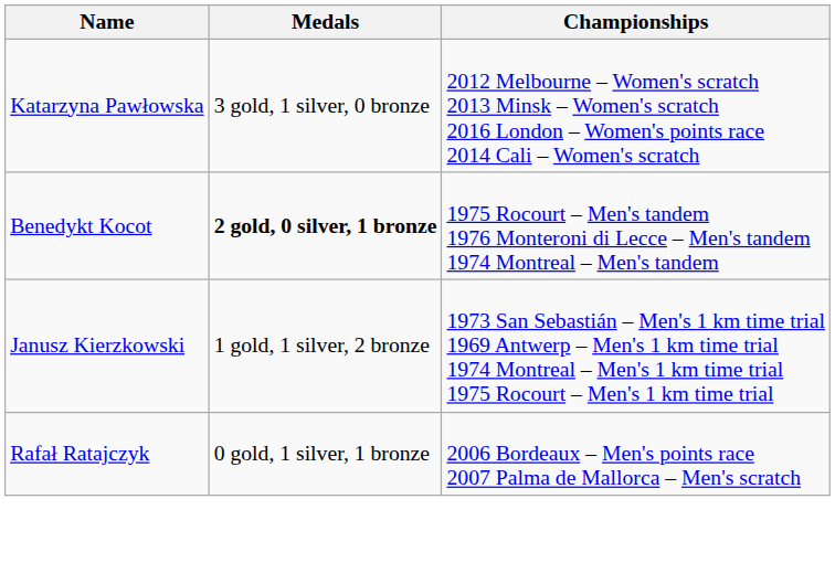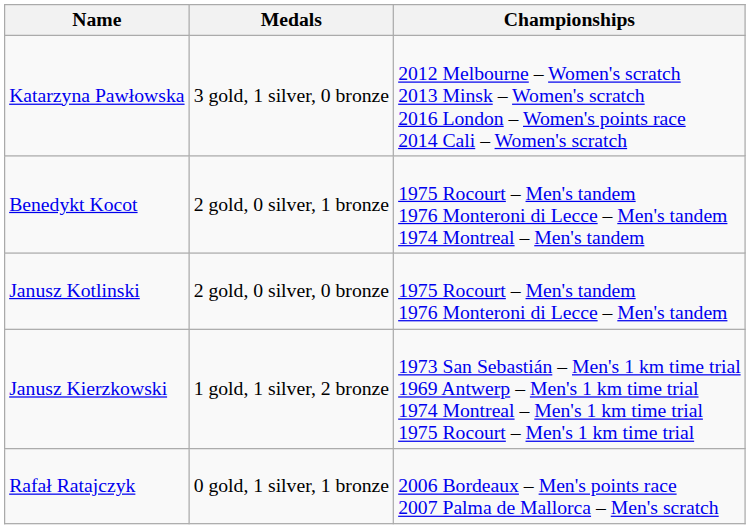Benedykt Kocot | Medals: bold -> normal
+ row: Janusz Kotlinski | 2 gold, 0 silver, 0 bronze | 1975 Rocourt – Men's tandem 1976 Monteroni di Lecce – Men's tandem
